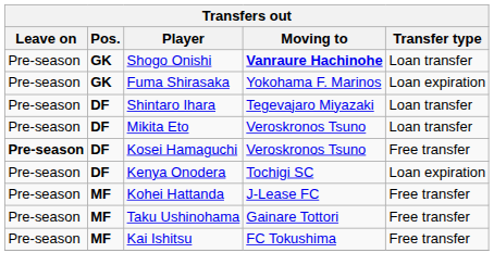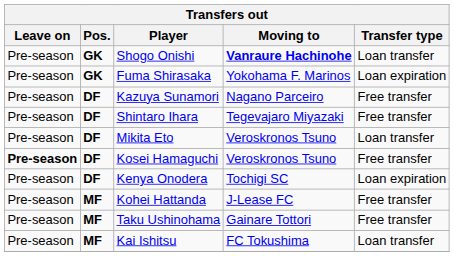+ row: Pre-season | DF | Kazuya Sunamori | Nagano Parceiro | Free transfer
Shintaro Ihara | Transfer type: Loan transfer -> Free transfer
Kai Ishitsu | Transfer type: Free transfer -> Loan transfer
